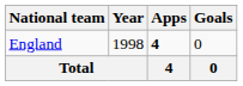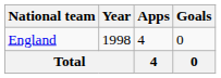England | Apps: bold -> normal
